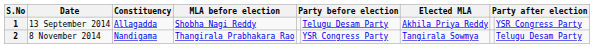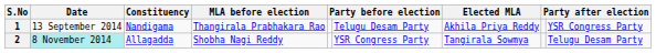1 | Constituency: Allagadda -> Nandigama
1 | MLA before election: Shobha Nagi Reddy -> Thangirala Prabhakara Rao
2 | Date: no background -> paleturquoise background
2 | Constituency: Nandigama -> Allagadda
2 | MLA before election: Thangirala Prabhakara Rao -> Shobha Nagi Reddy
